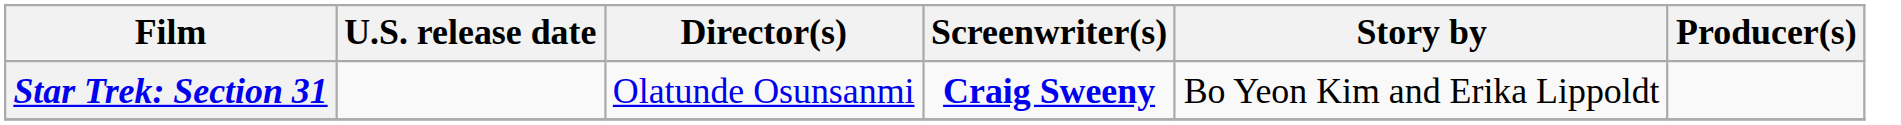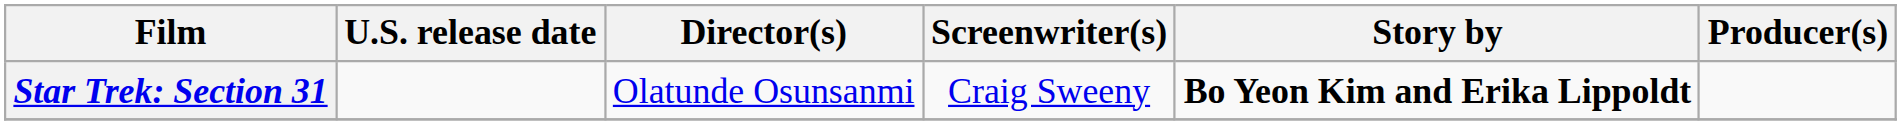Star Trek: Section 31 | Screenwriter(s): bold -> normal
Star Trek: Section 31 | Story by: normal -> bold
